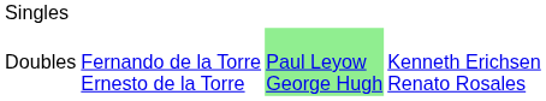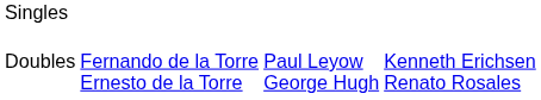Doubles | column 3: lightgreen background -> no background
